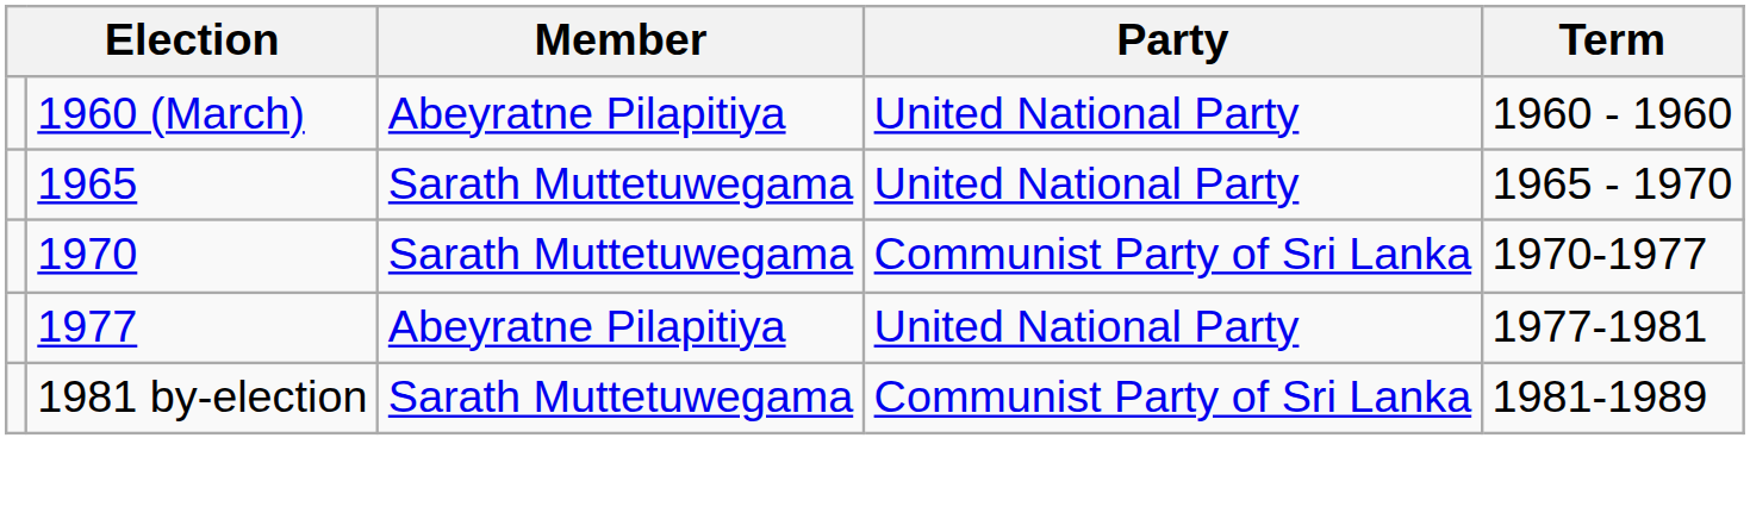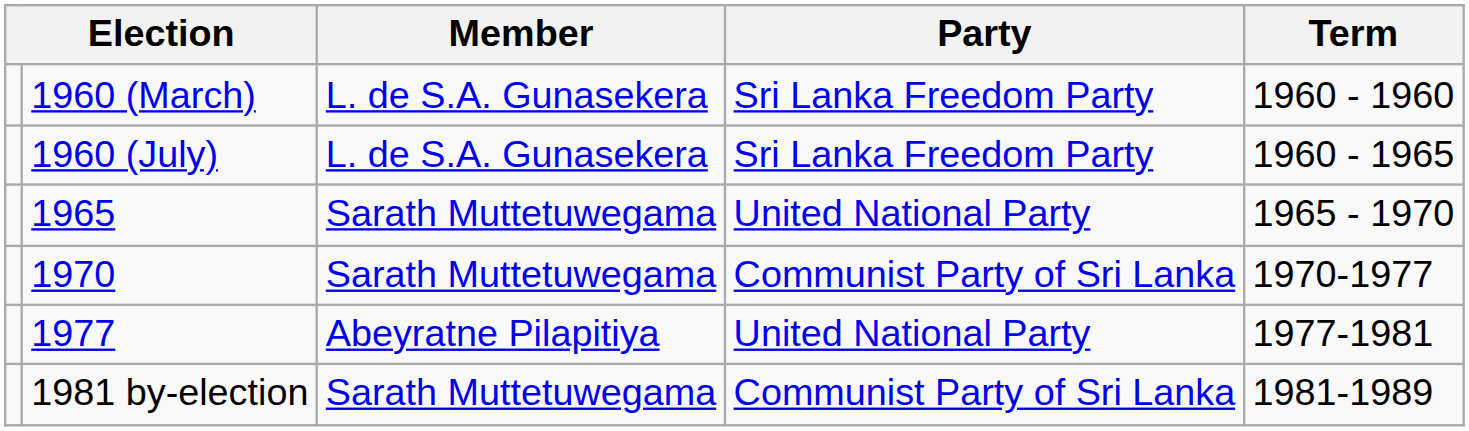1960 (March) | Member: Abeyratne Pilapitiya -> L. de S.A. Gunasekera
1960 (March) | Party: United National Party -> Sri Lanka Freedom Party
+ row: 1960 (July) | L. de S.A. Gunasekera | Sri Lanka Freedom Party | 1960 - 1965
